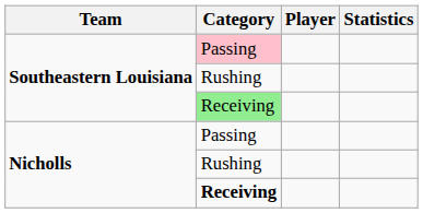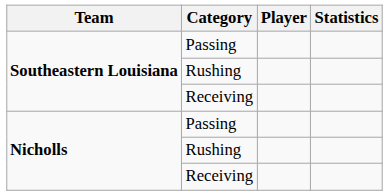Southeastern Louisiana / Passing | Category: pink background -> no background
Southeastern Louisiana / Receiving | Category: lightgreen background -> no background
Nicholls / Receiving | Category: bold -> normal
